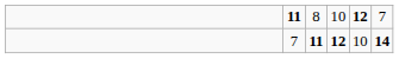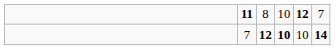row 2 | column 3: 11 -> 12
row 2 | column 4: 12 -> 10
